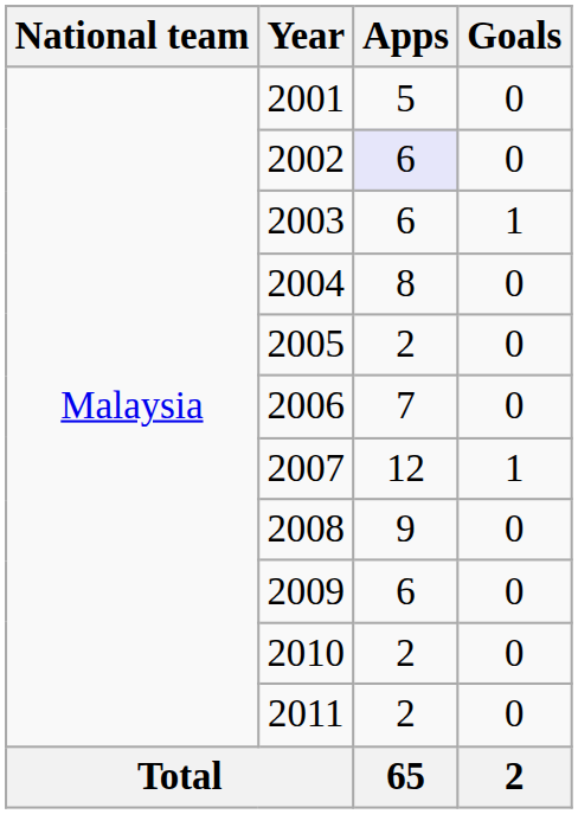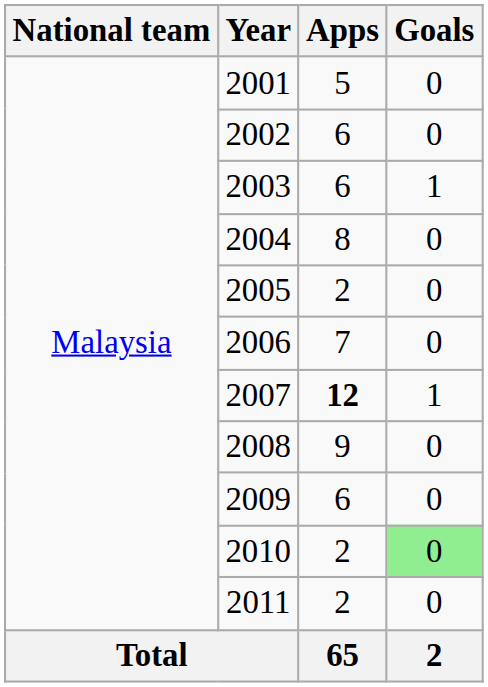2002 | Apps: lavender background -> no background
2007 | Apps: normal -> bold
2010 | Goals: no background -> lightgreen background
